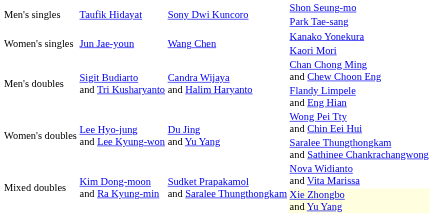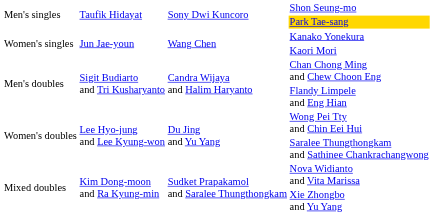Park Tae-sang | column 4: no background -> gold background
Xie Zhongbo and Yu Yang | column 4: lightyellow background -> no background
